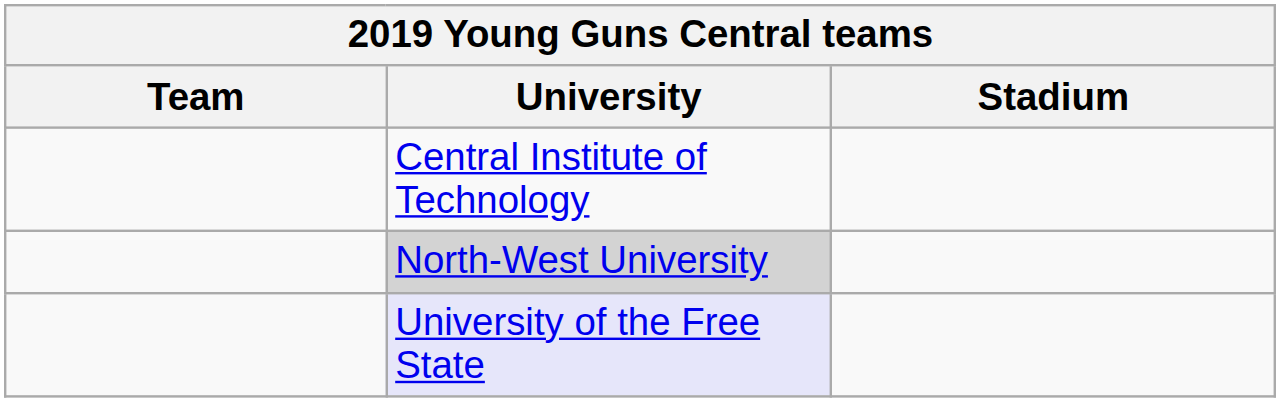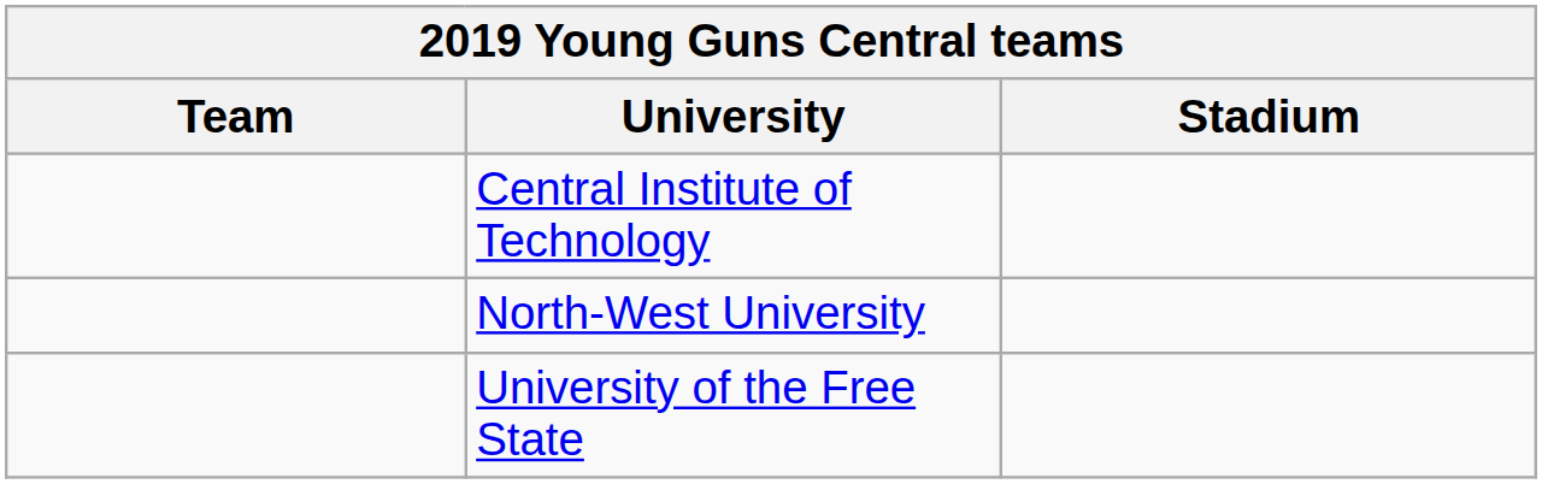North-West University | University: lightgrey background -> no background
University of the Free State | University: lavender background -> no background
